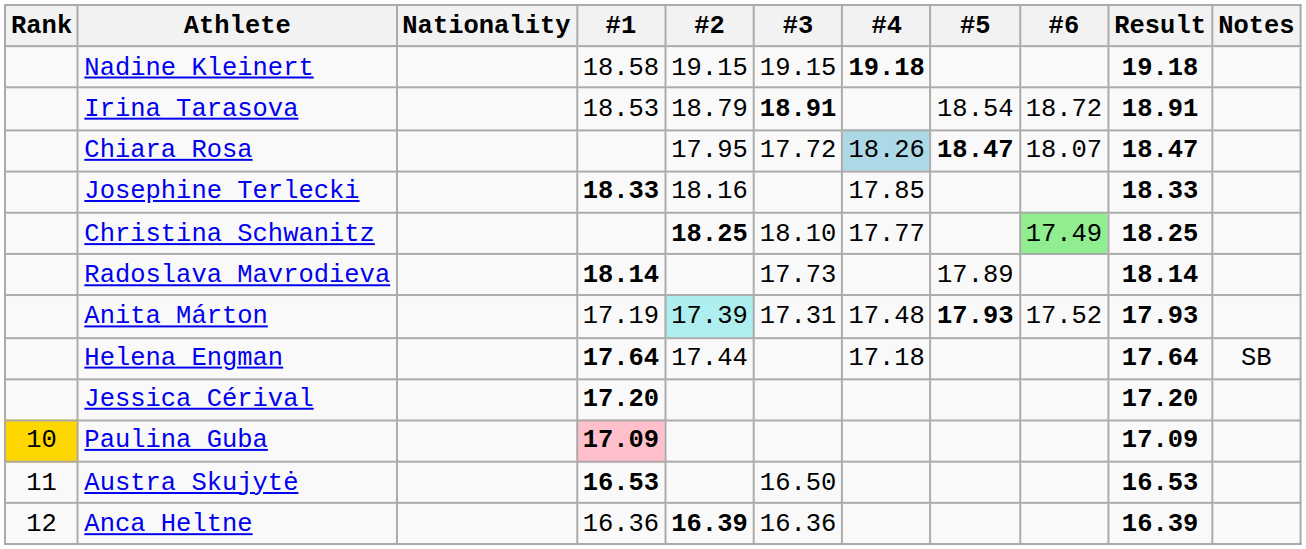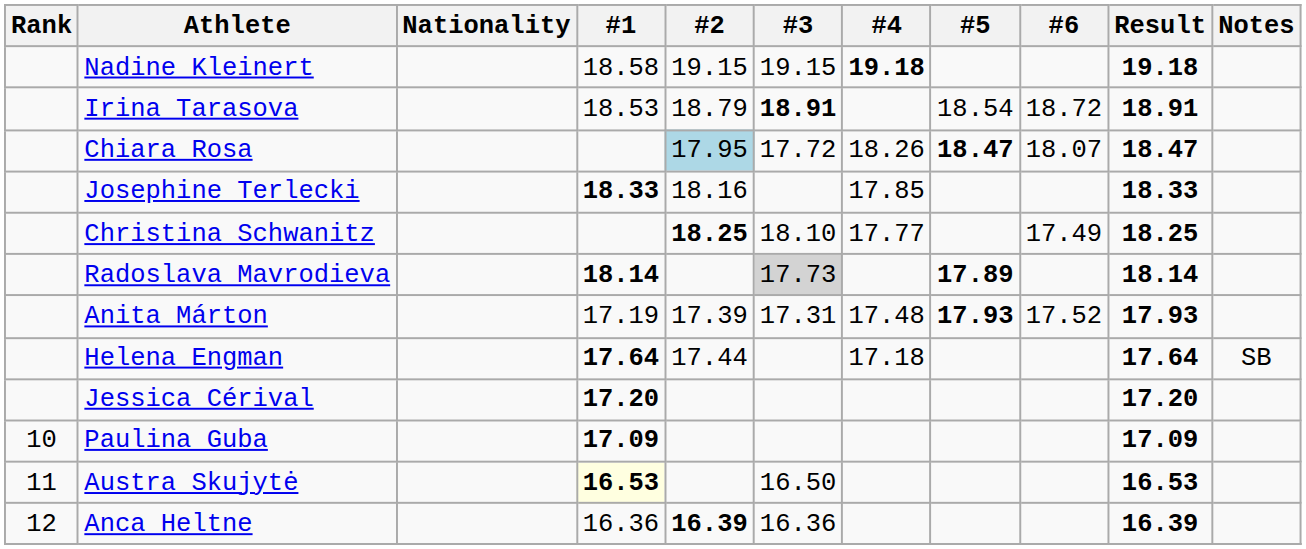Chiara Rosa | #2: no background -> lightblue background
Chiara Rosa | #4: lightblue background -> no background
Christina Schwanitz | #6: lightgreen background -> no background
Radoslava Mavrodieva | #3: no background -> lightgrey background
Radoslava Mavrodieva | #5: normal -> bold
Anita Márton | #2: paleturquoise background -> no background
Paulina Guba | Rank: gold background -> no background
Paulina Guba | #1: pink background -> no background
Austra Skujytė | #1: no background -> lightyellow background
